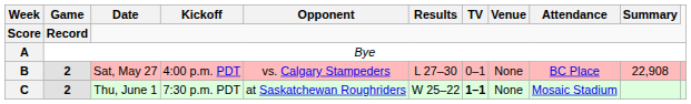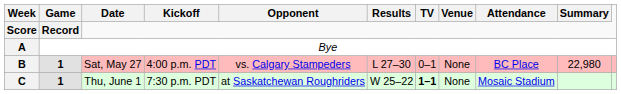B | Game / Record: 2 -> 1
B | Summary: 22,908 -> 22,980
C | Game / Record: 2 -> 1
